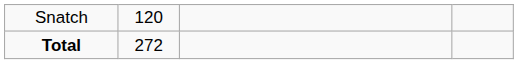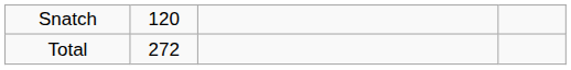row 2 | column 1: bold -> normal
